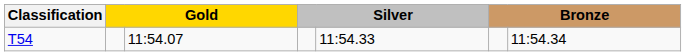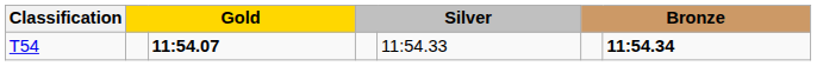T54 | column 3: normal -> bold
T54 | column 7: normal -> bold
